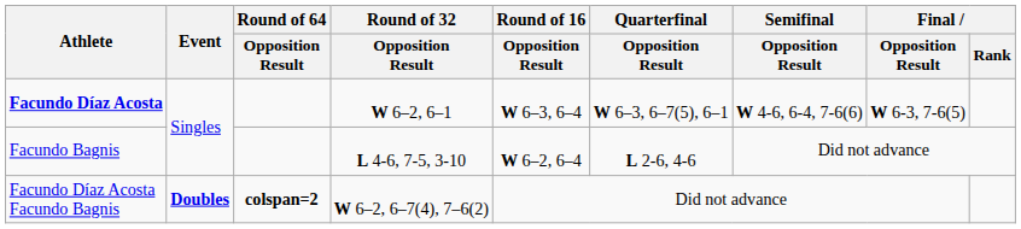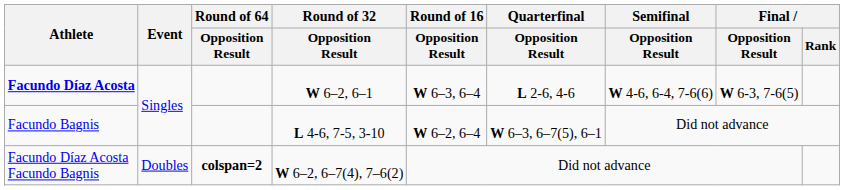Facundo Díaz Acosta | Quarterfinal / Opposition Result: W 6–3, 6–7(5), 6–1 -> L 2-6, 4-6
Facundo Bagnis | Quarterfinal / Opposition Result: L 2-6, 4-6 -> W 6–3, 6–7(5), 6–1
Facundo Díaz Acosta Facundo Bagnis | Event: bold -> normal
